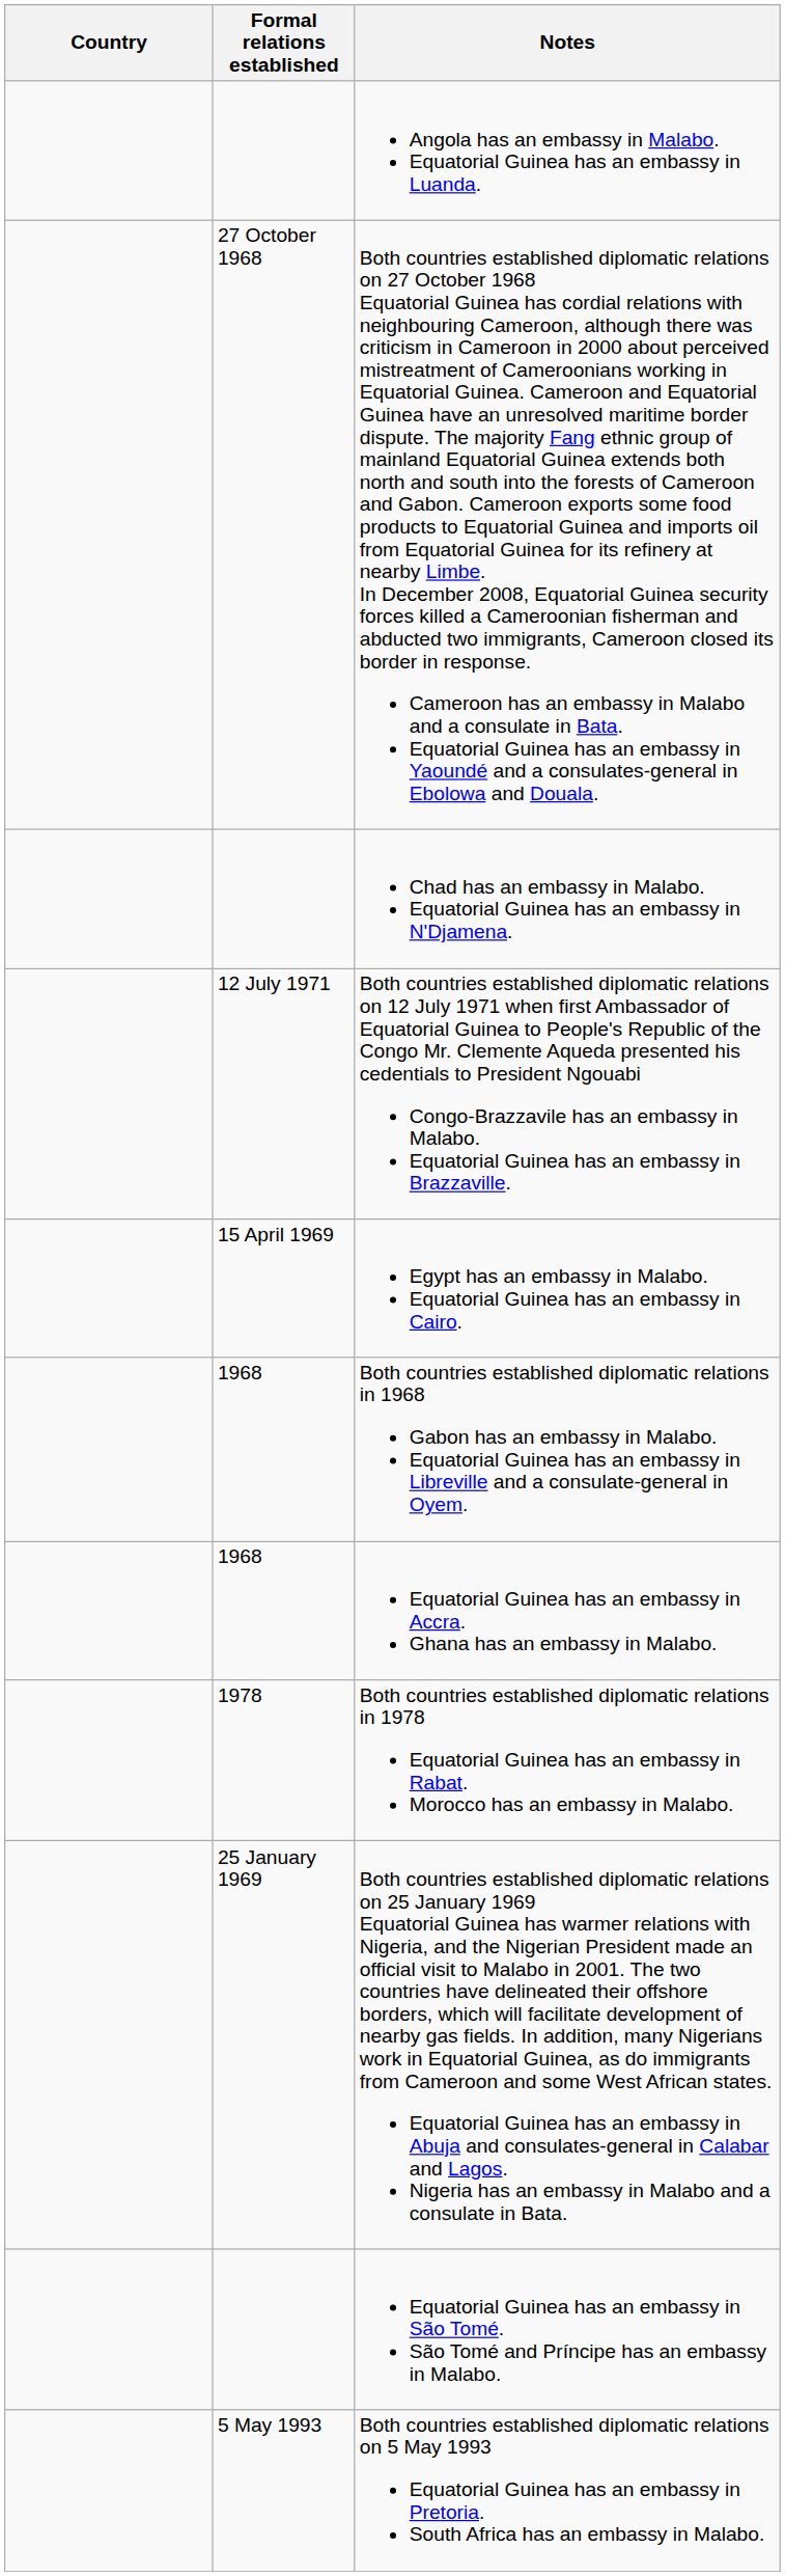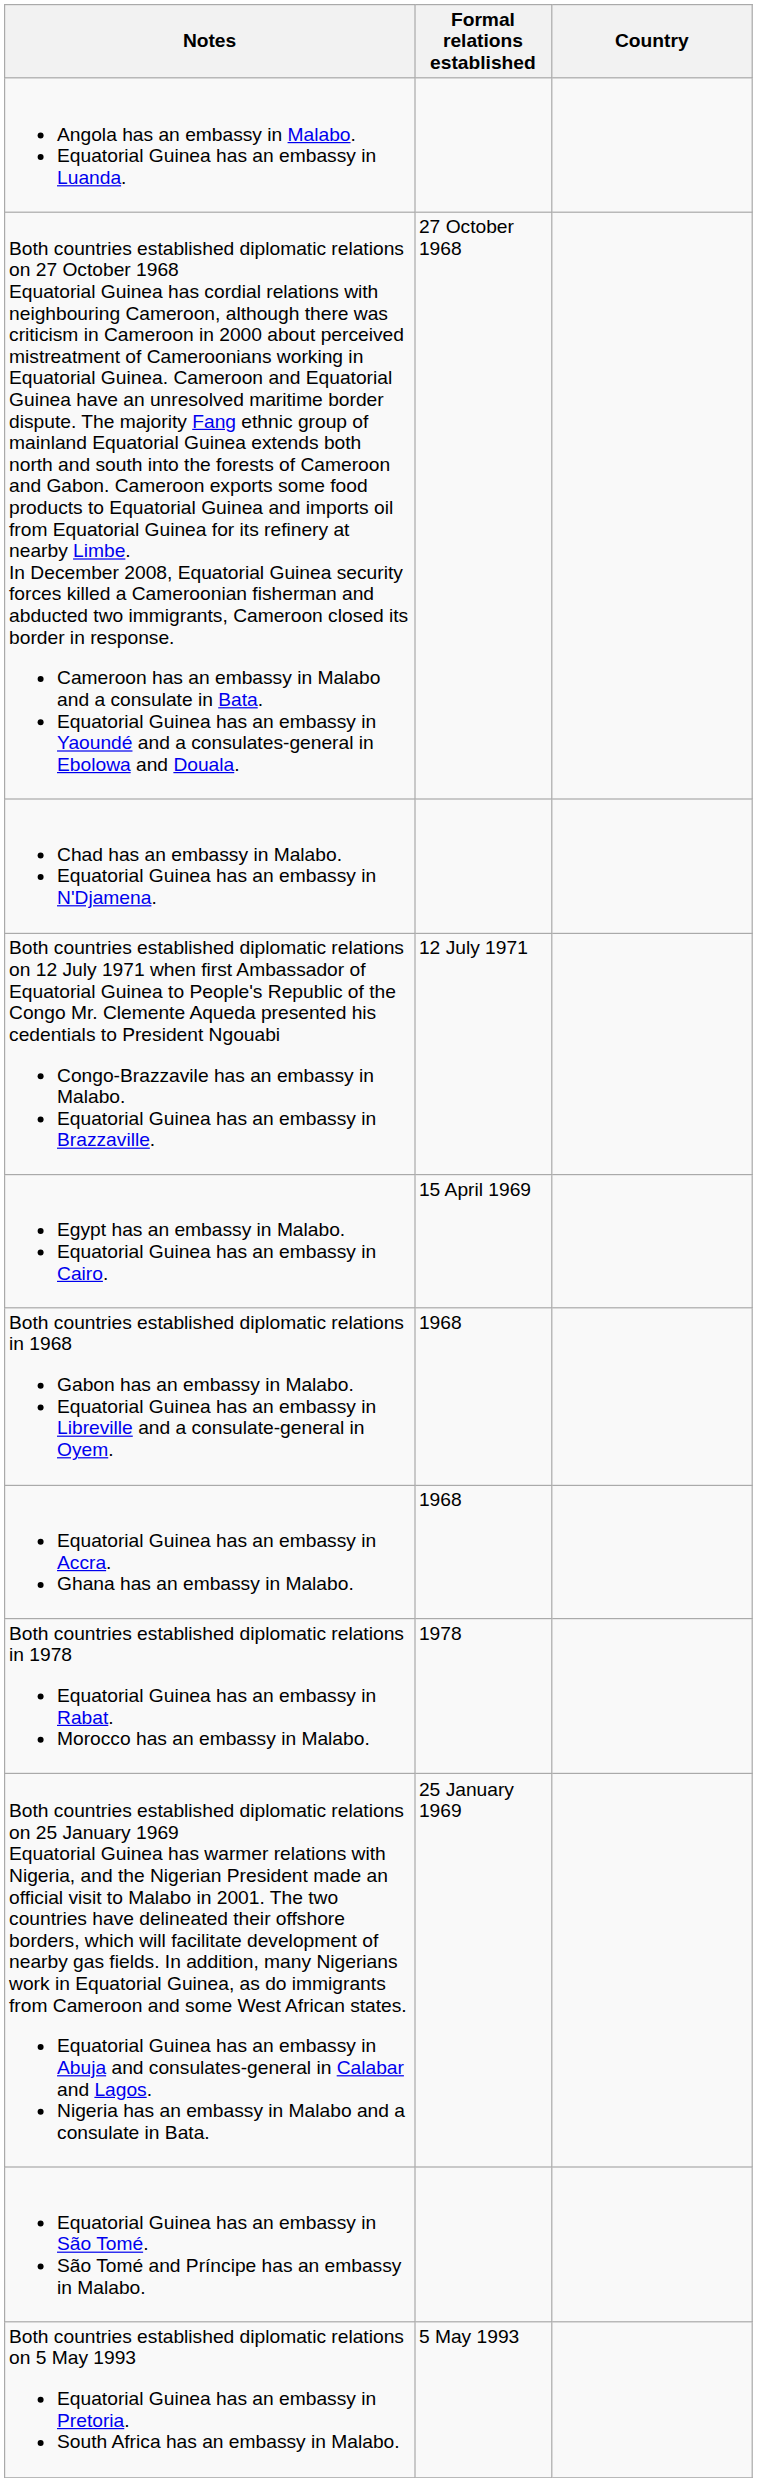columns swapped: Country <-> Notes
